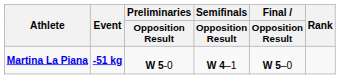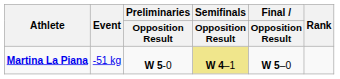Martina La Piana | Event: bold -> normal
Martina La Piana | Semifinals / Opposition Result: no background -> khaki background
